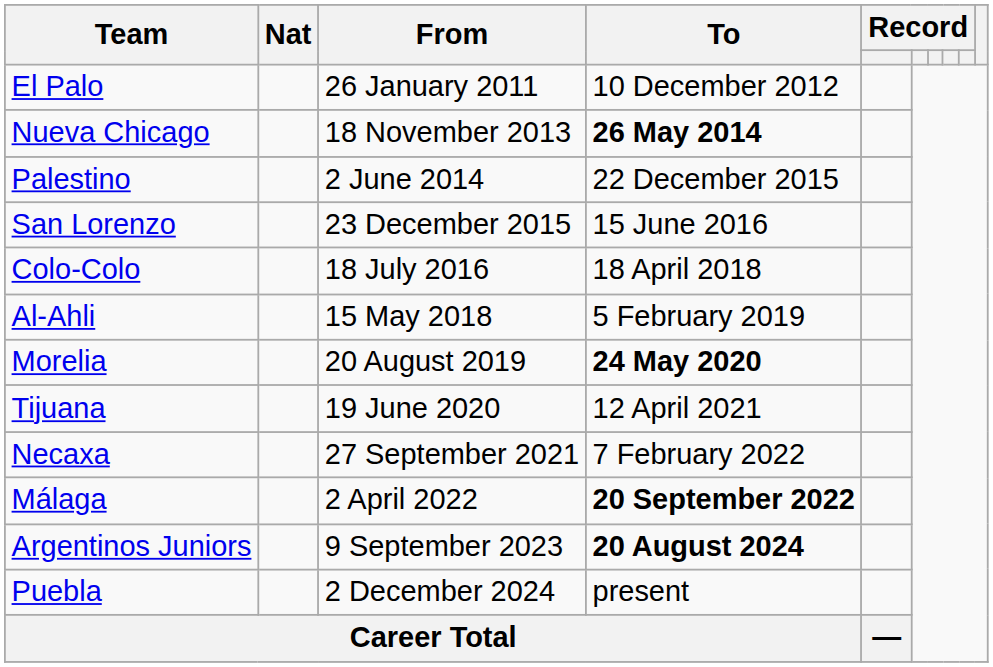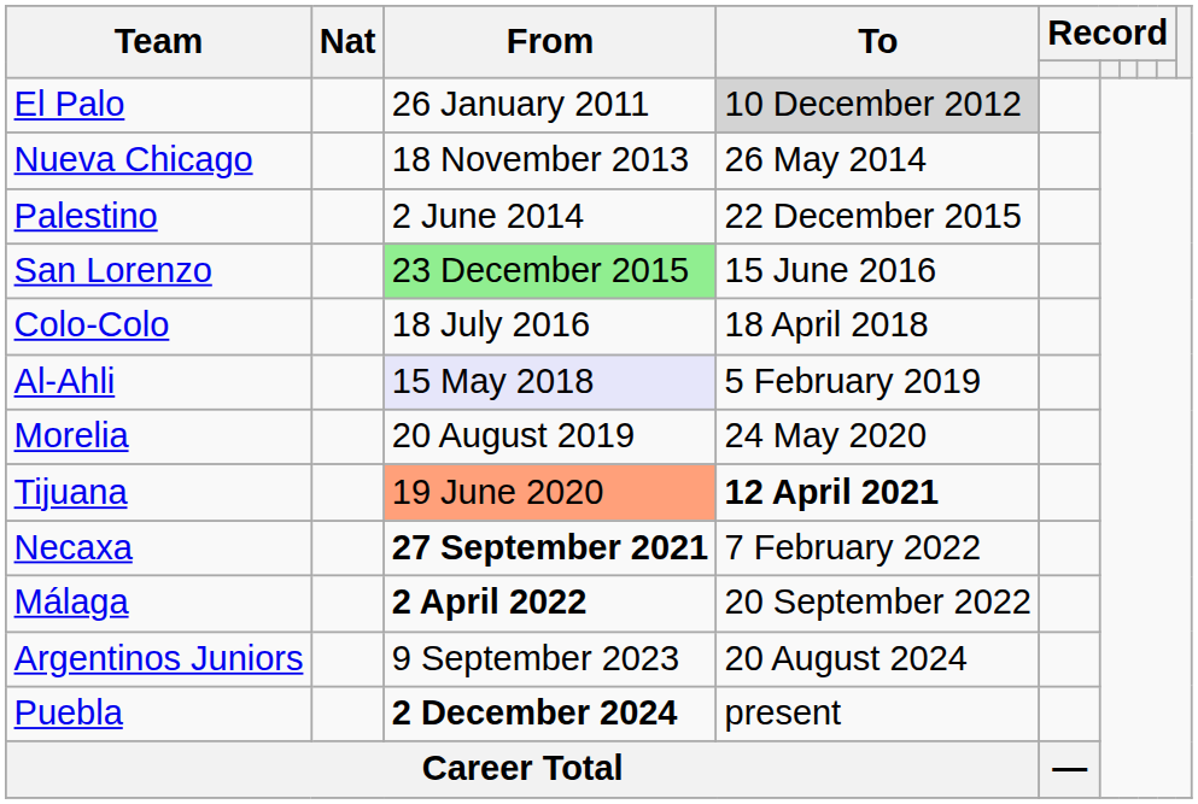El Palo | To: no background -> lightgrey background
Nueva Chicago | To: bold -> normal
San Lorenzo | From: no background -> lightgreen background
Al-Ahli | From: no background -> lavender background
Morelia | To: bold -> normal
Tijuana | From: no background -> lightsalmon background
Tijuana | To: normal -> bold
Necaxa | From: normal -> bold
Málaga | From: normal -> bold
Málaga | To: bold -> normal
Argentinos Juniors | To: bold -> normal
Puebla | From: normal -> bold
